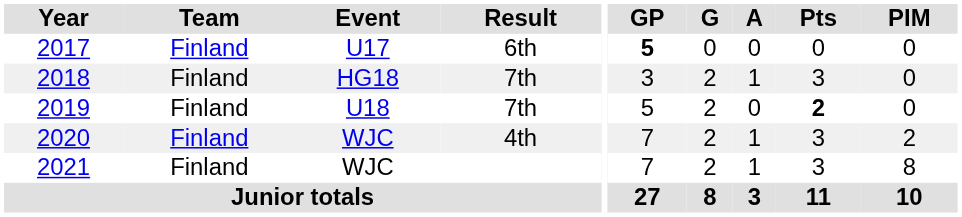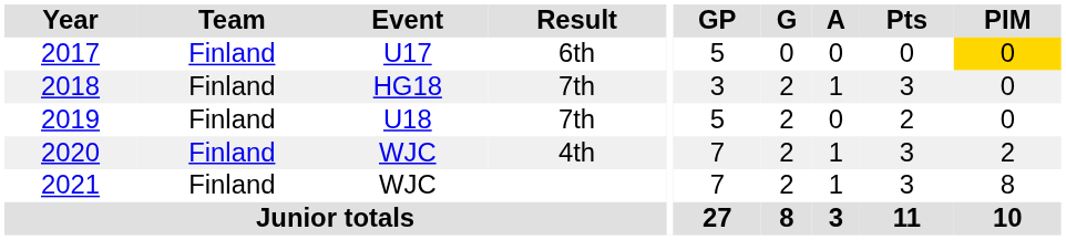2017 | GP: bold -> normal
2017 | PIM: no background -> gold background
2019 | Pts: bold -> normal
